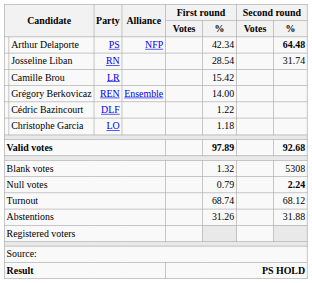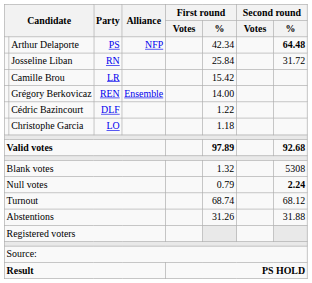Josseline Liban | First round / %: 28.54 -> 25.84
Josseline Liban | Second round / %: 31.74 -> 31.72
